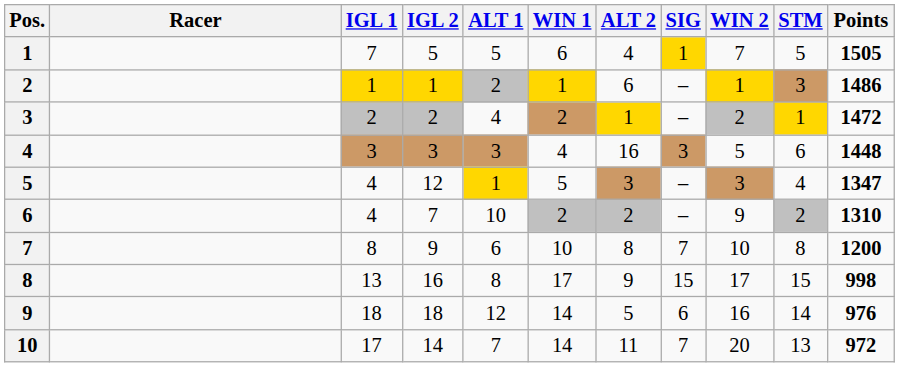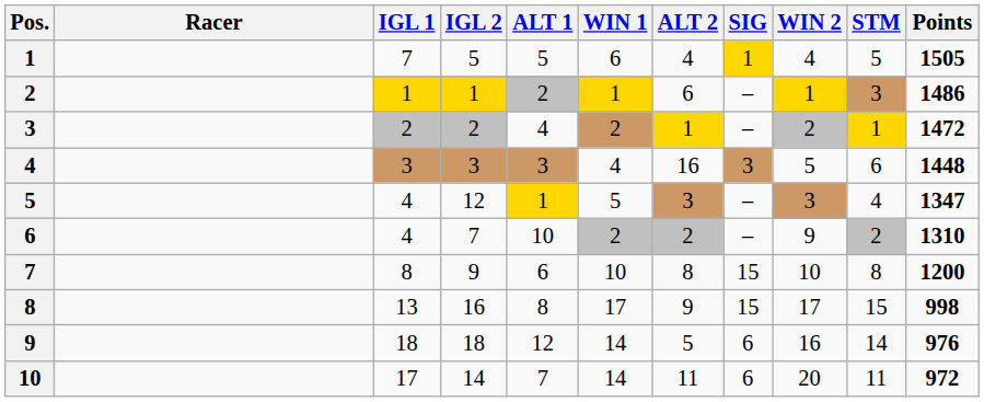row 2 | WIN 2: 7 -> 4
row 8 | SIG: 7 -> 15
row 11 | SIG: 7 -> 6
row 11 | STM: 13 -> 11
